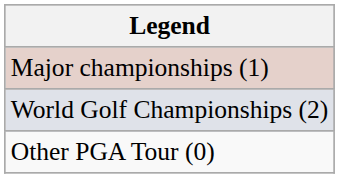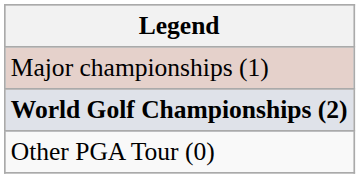row 3 | column 1: normal -> bold
